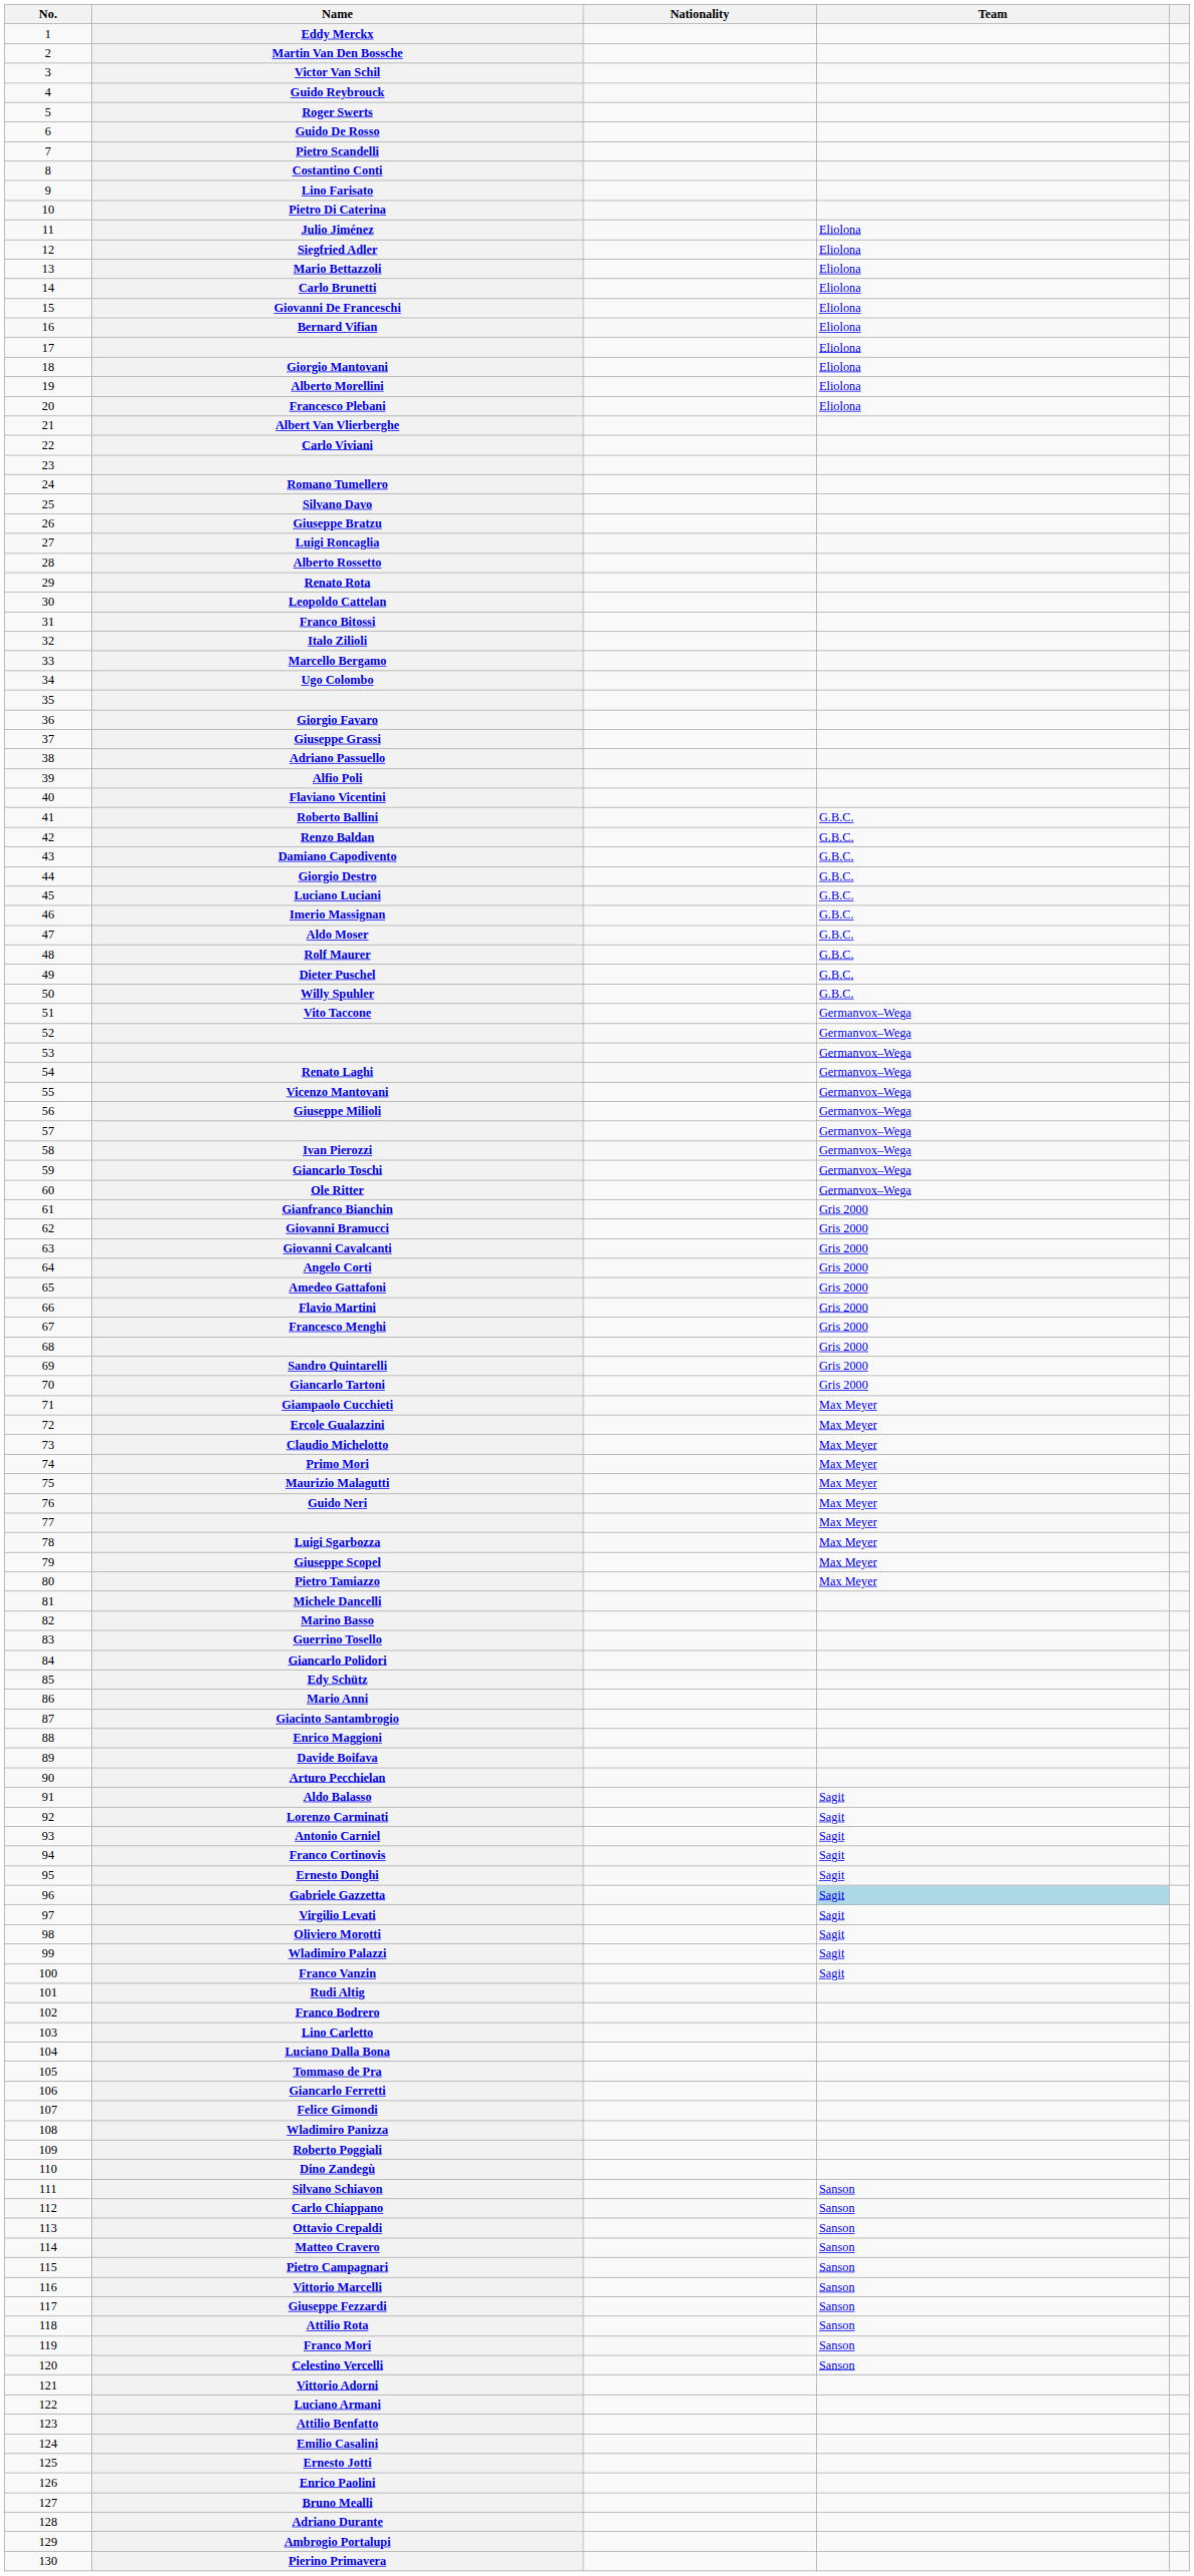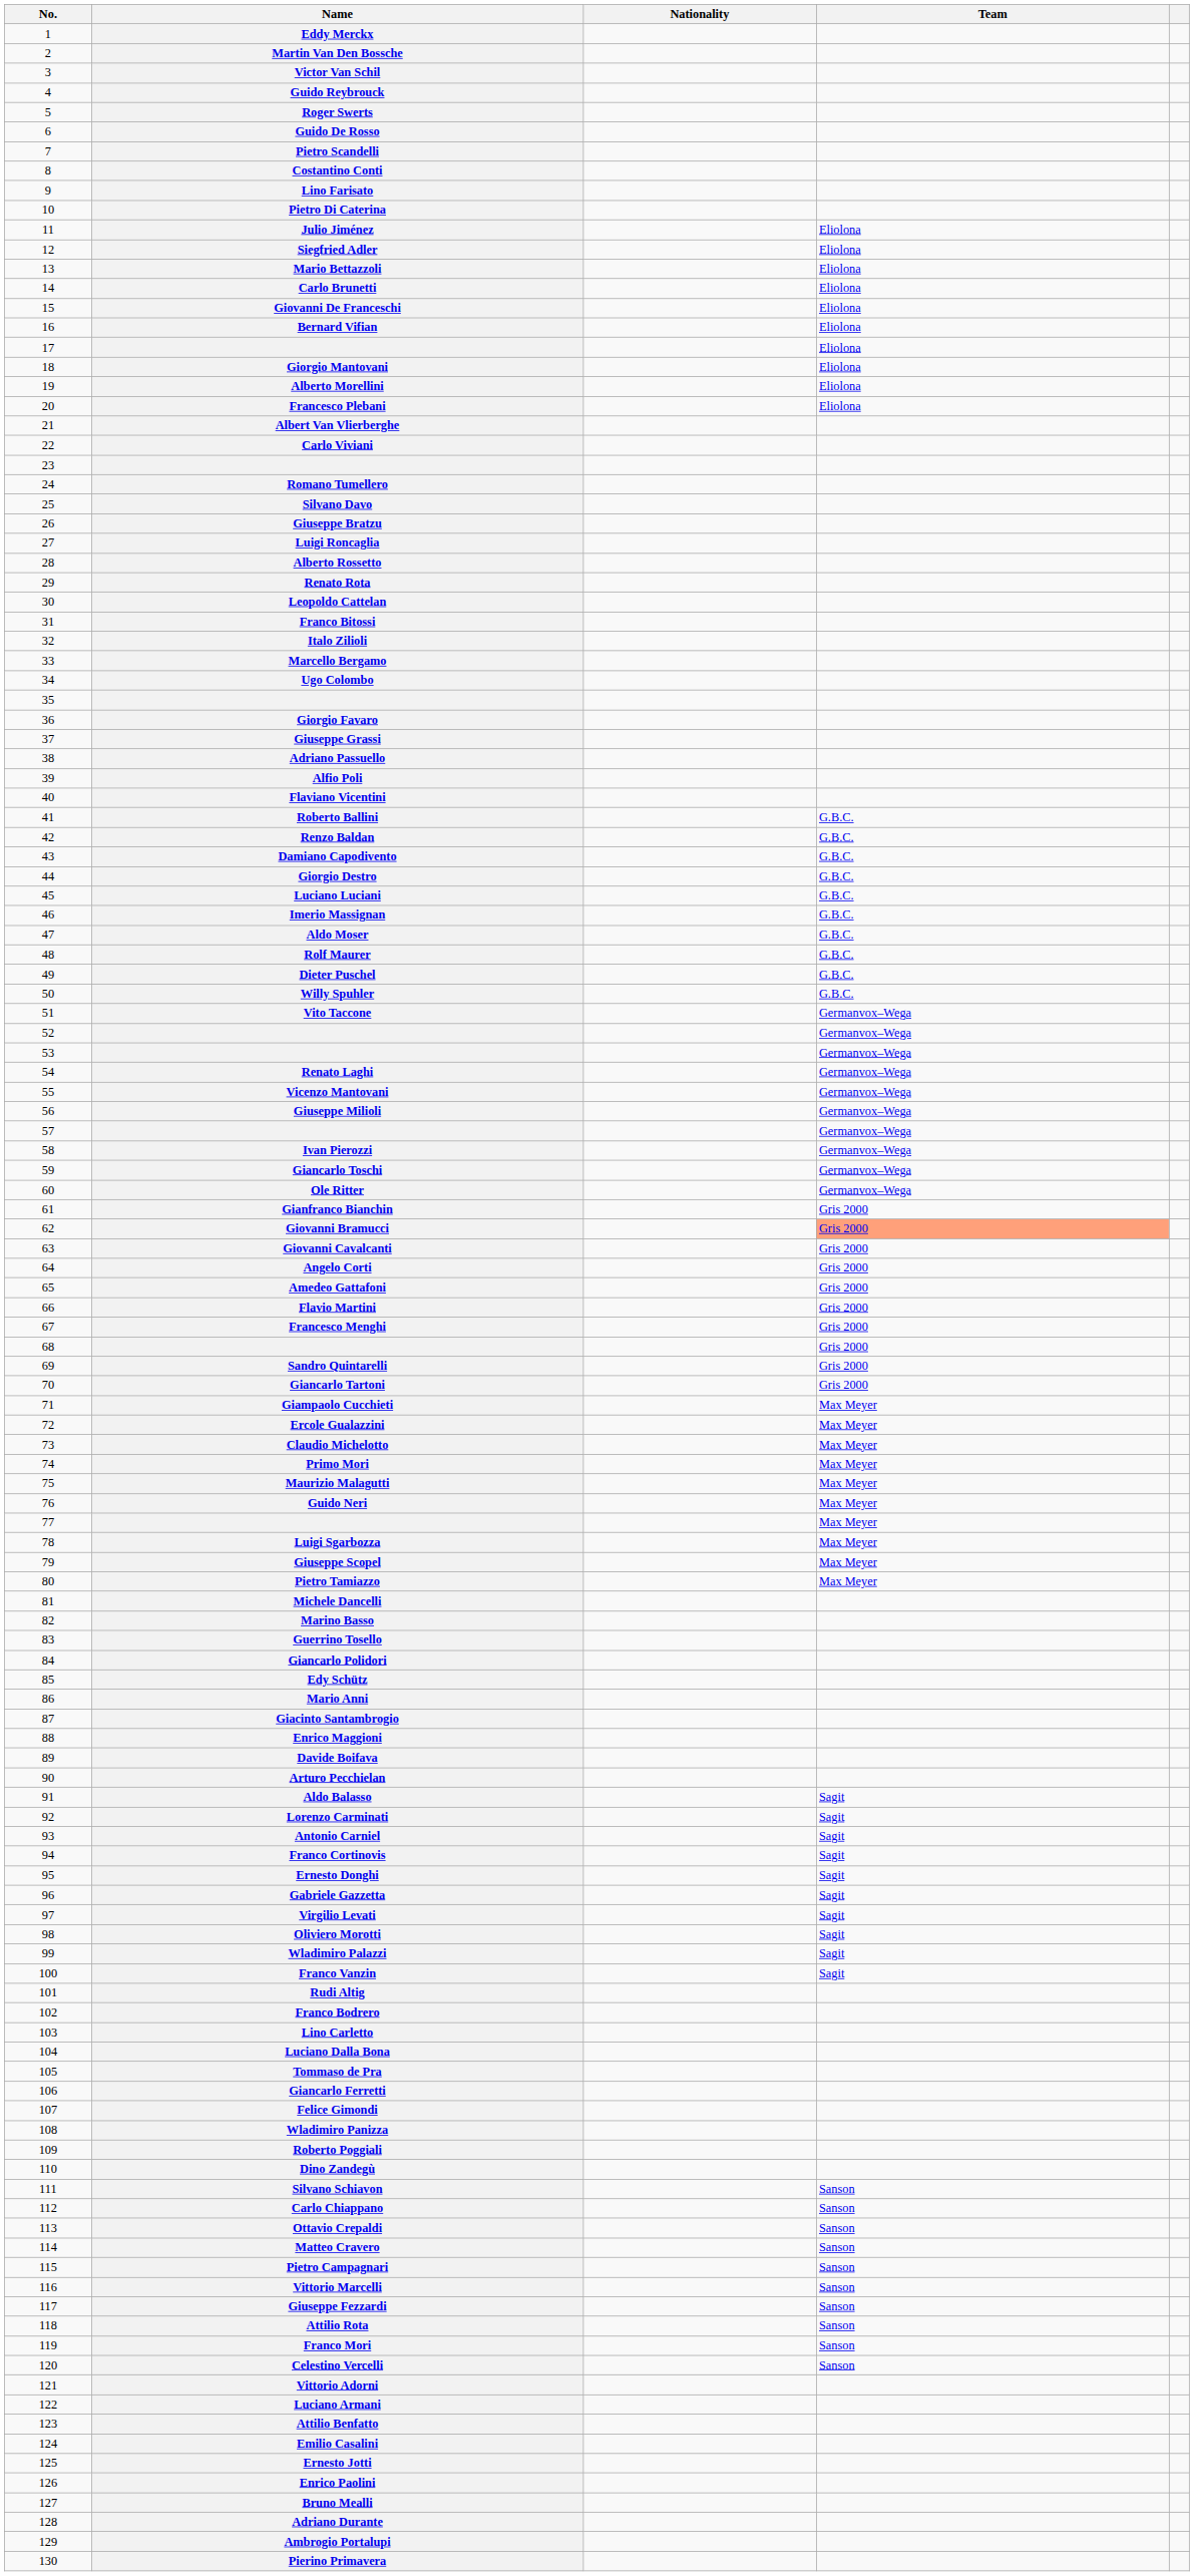Giovanni Bramucci | Team: no background -> lightsalmon background
Gabriele Gazzetta | Team: lightblue background -> no background
